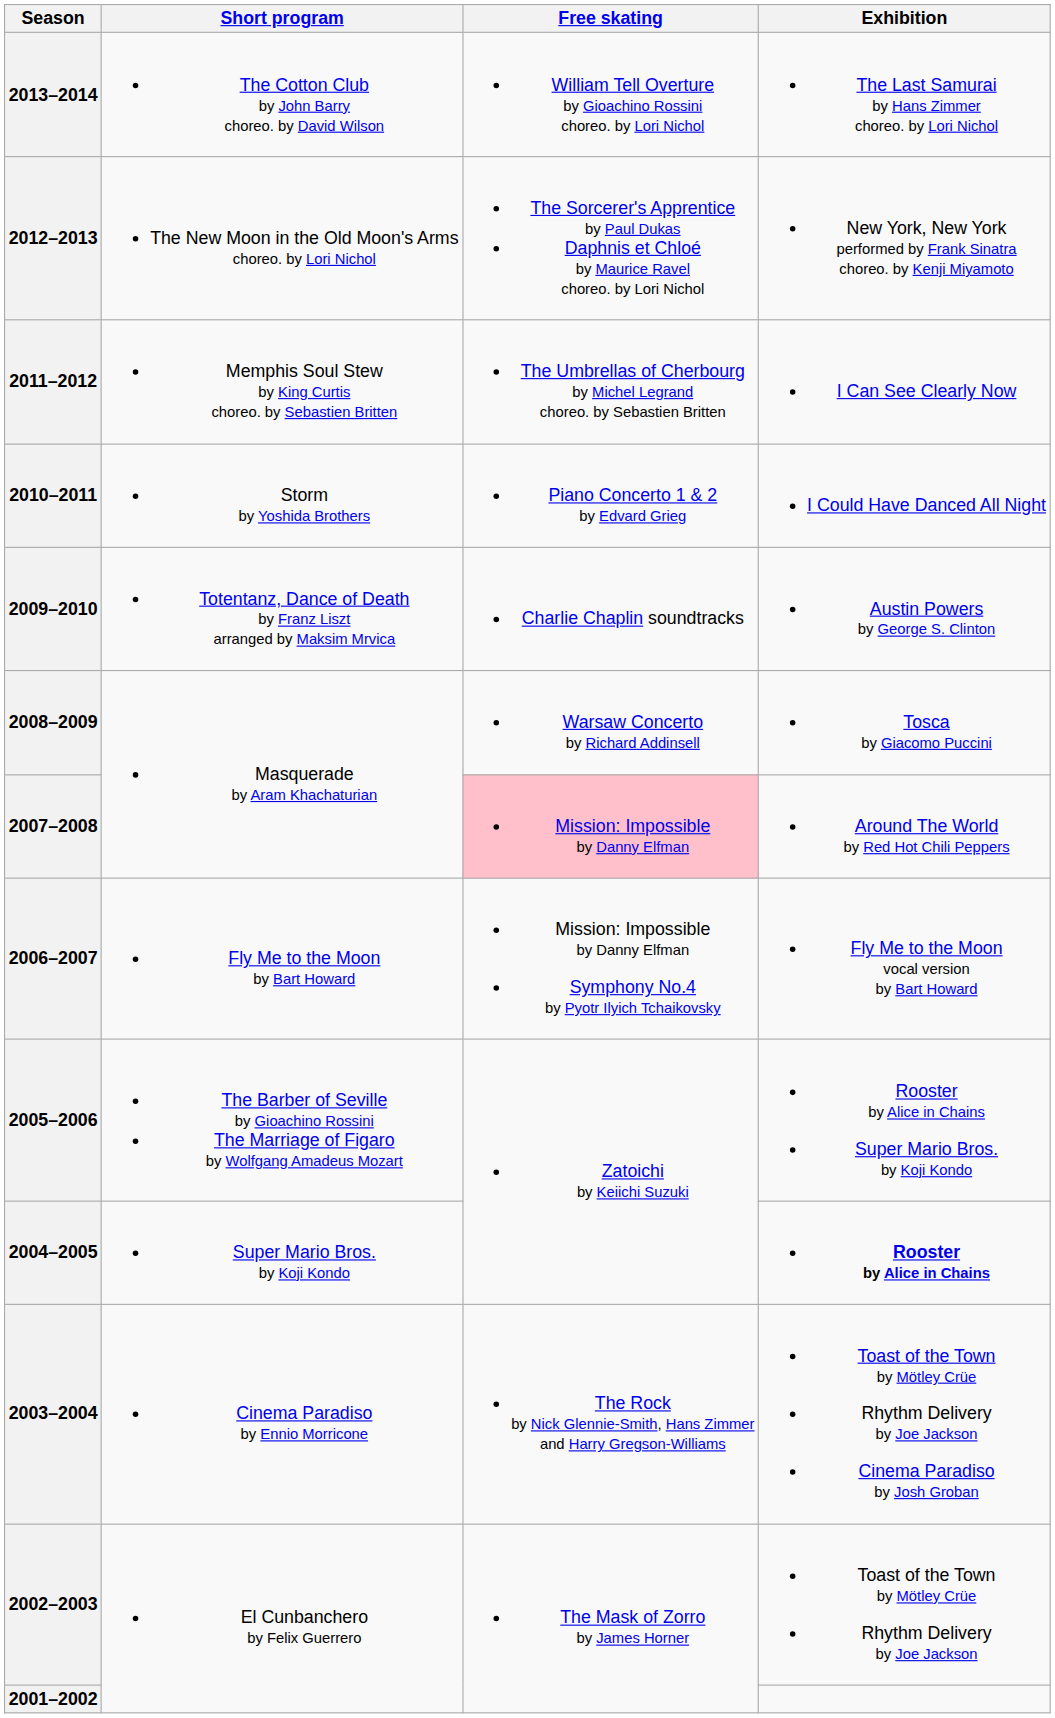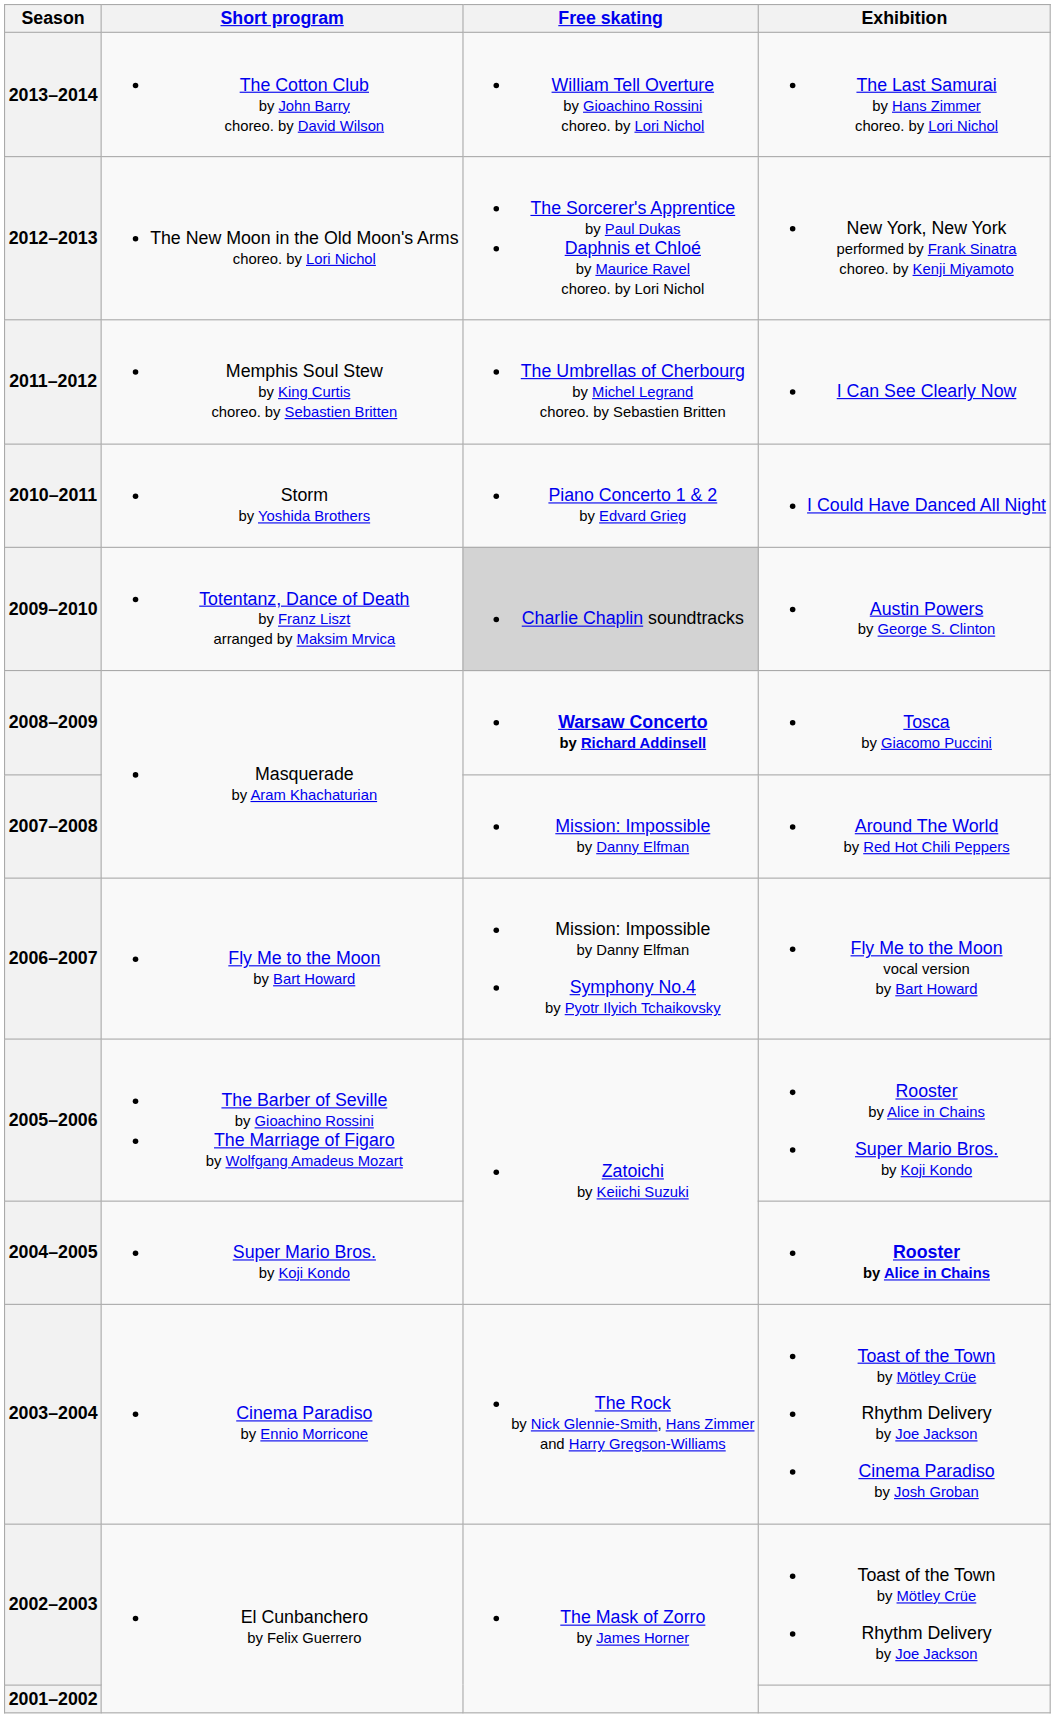2009–2010 | Free skating: no background -> lightgrey background
2008–2009 | Free skating: normal -> bold
2007–2008 | Free skating: pink background -> no background
